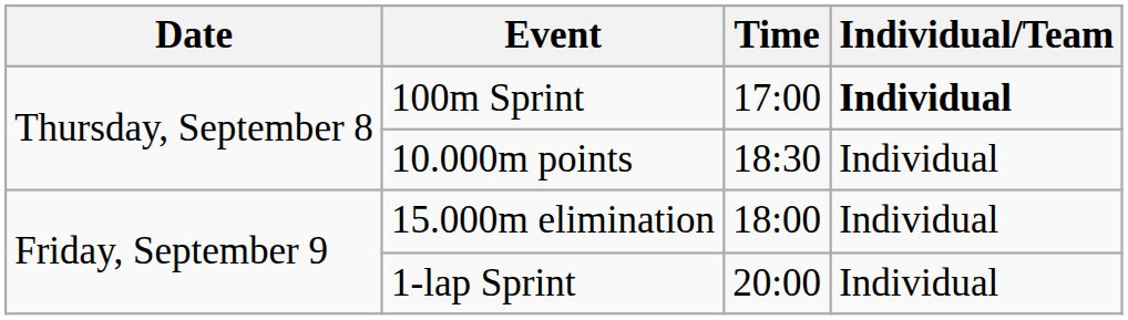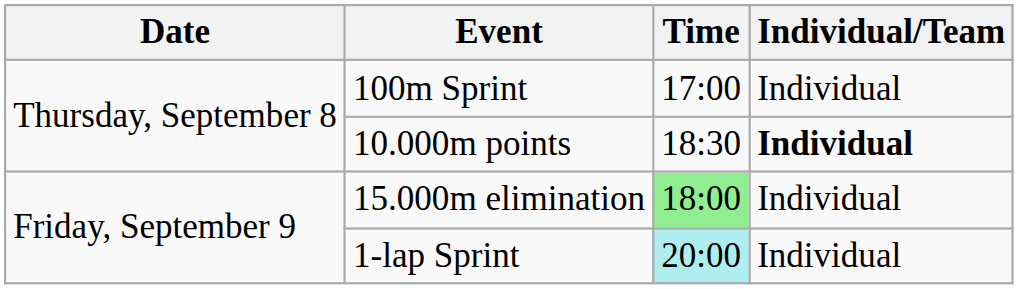100m Sprint | Individual/Team: bold -> normal
10.000m points | Individual/Team: normal -> bold
15.000m elimination | Time: no background -> lightgreen background
1-lap Sprint | Time: no background -> paleturquoise background
